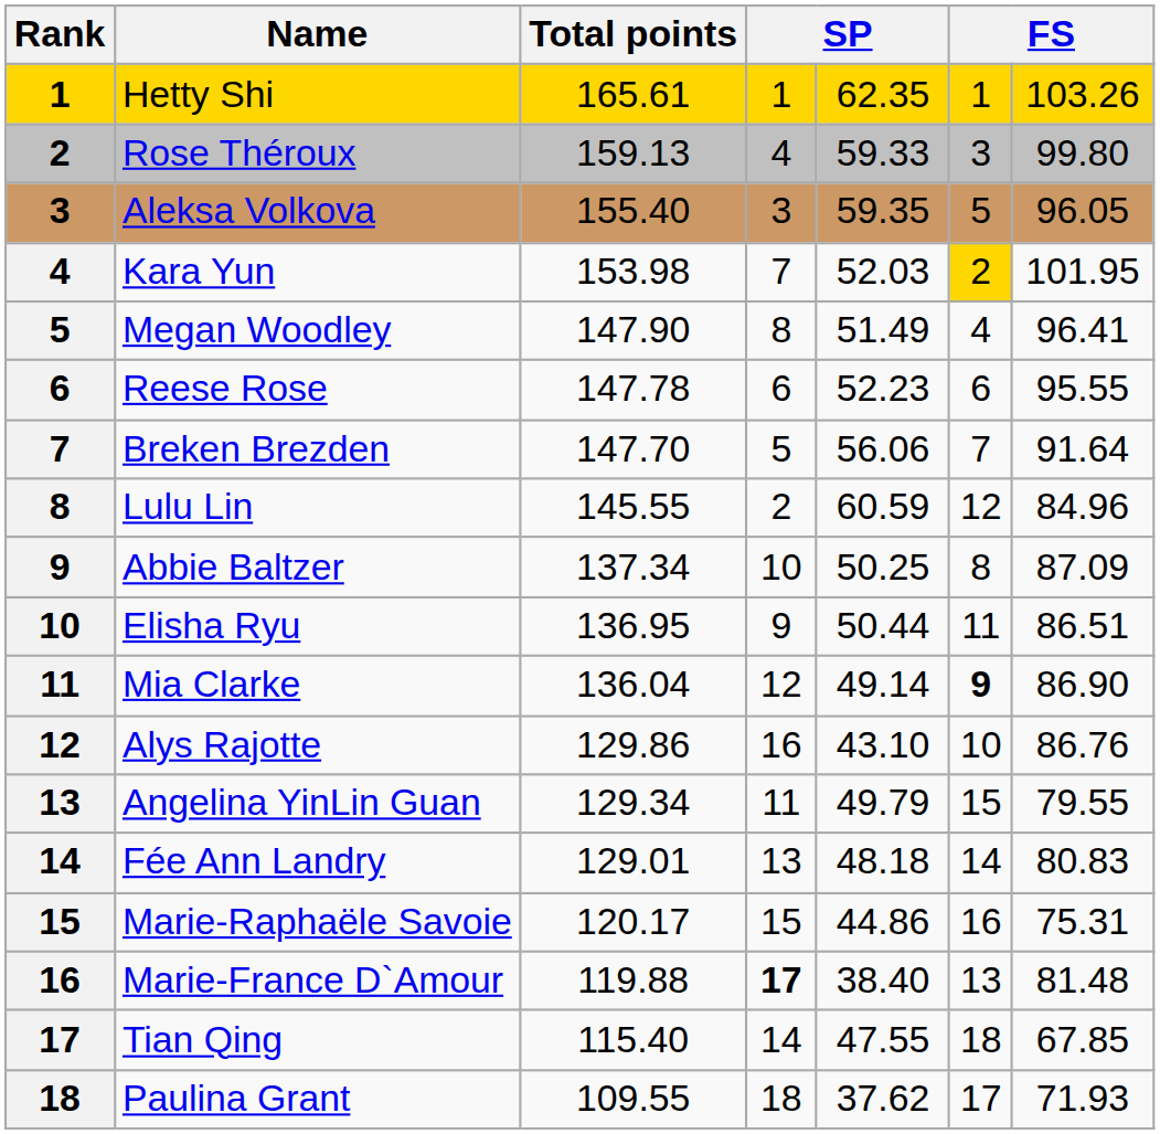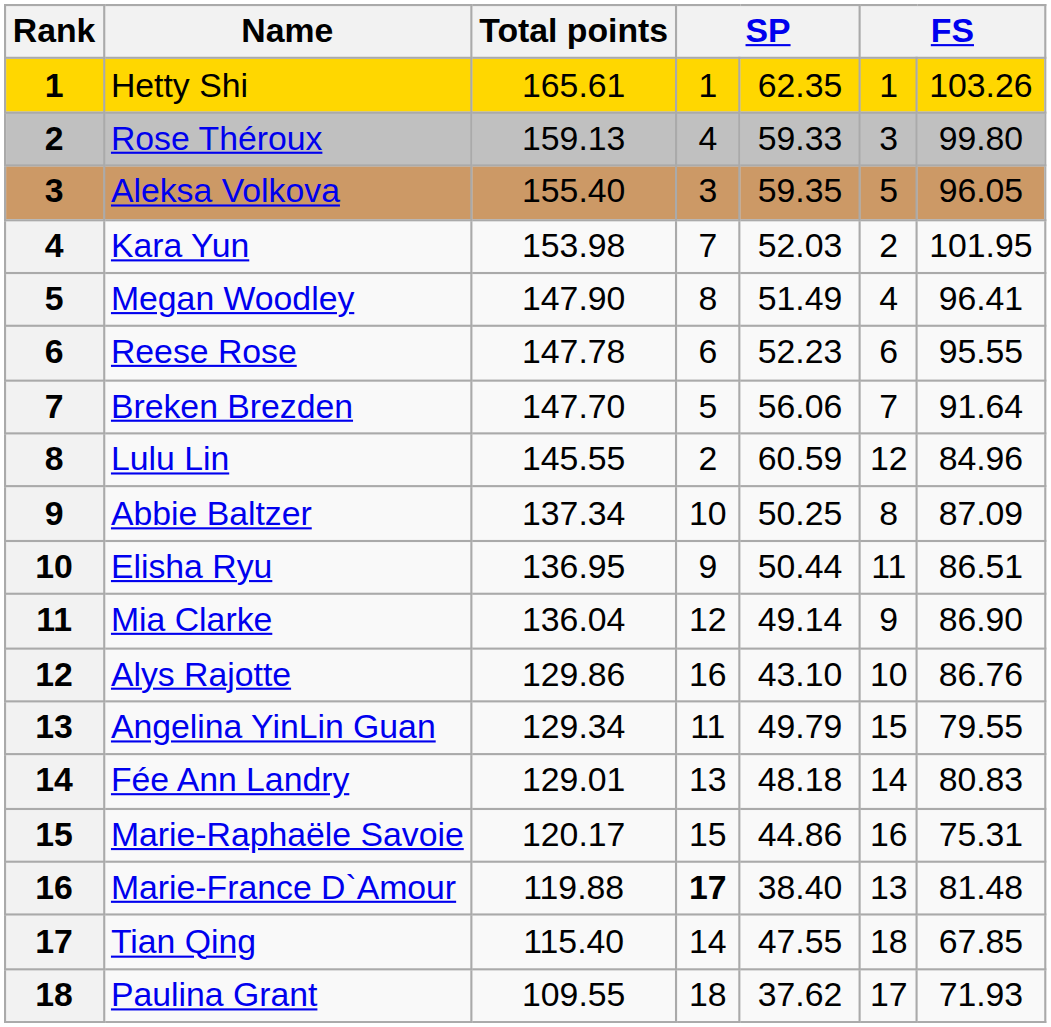Kara Yun | column 6: gold background -> no background
Mia Clarke | column 6: bold -> normal
